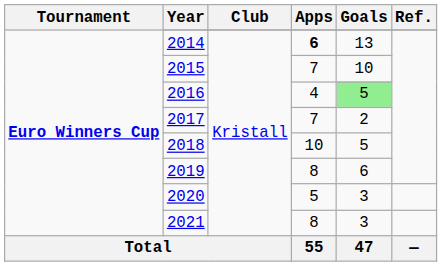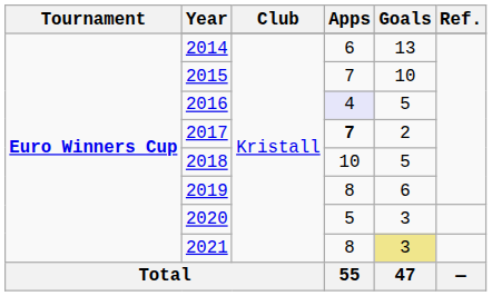2014 | Apps: bold -> normal
2016 | Apps: no background -> lavender background
2016 | Goals: lightgreen background -> no background
2017 | Apps: normal -> bold
2021 | Goals: no background -> khaki background
